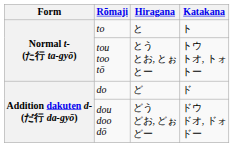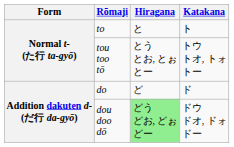dou doo dō | Hiragana: no background -> lightgreen background
